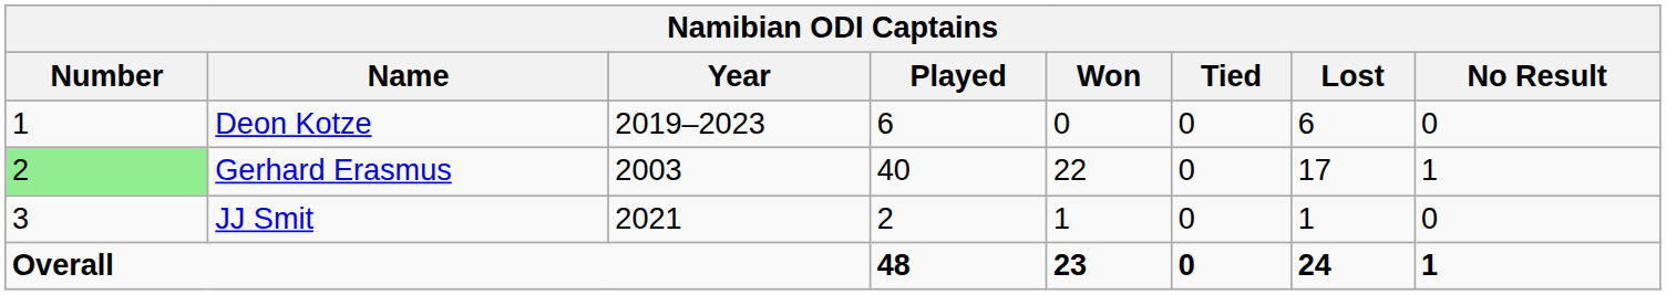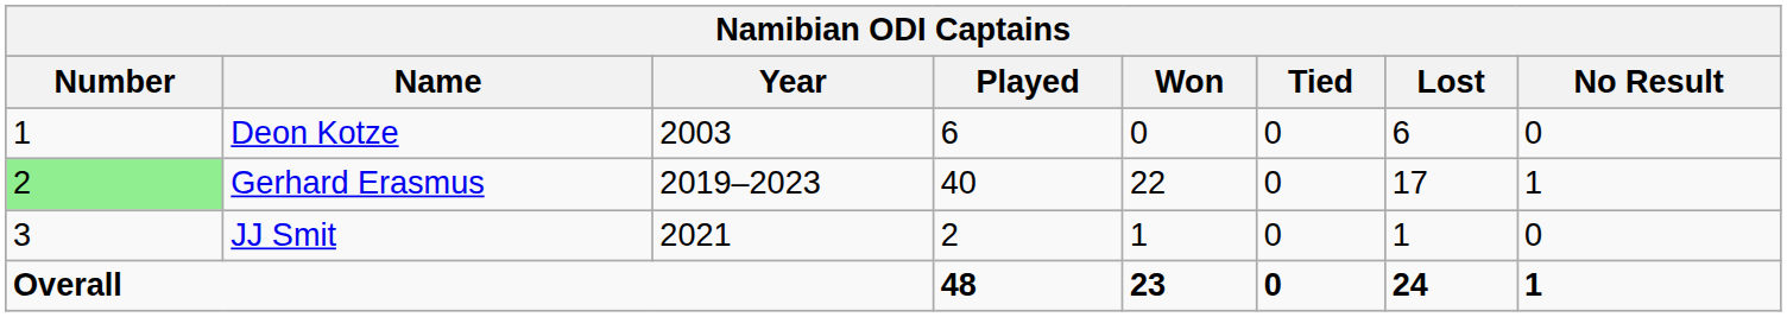Deon Kotze | Year: 2019–2023 -> 2003
Gerhard Erasmus | Year: 2003 -> 2019–2023
